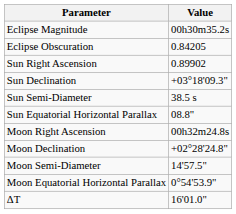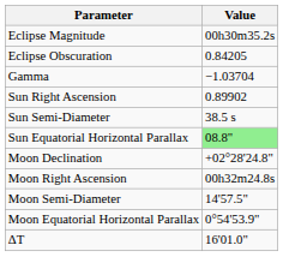+ row: Gamma | −1.03704
- row: Sun Declination | +03°18'09.3"
Sun Equatorial Horizontal Parallax | Value: no background -> lightgreen background
rows swapped: Moon Right Ascension <-> Moon Declination
